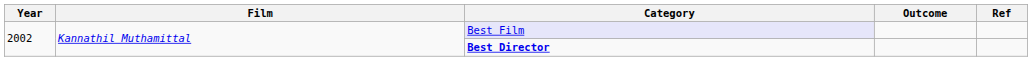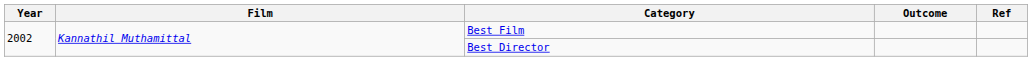Best Film | Category: lavender background -> no background
Best Director | Category: bold -> normal
